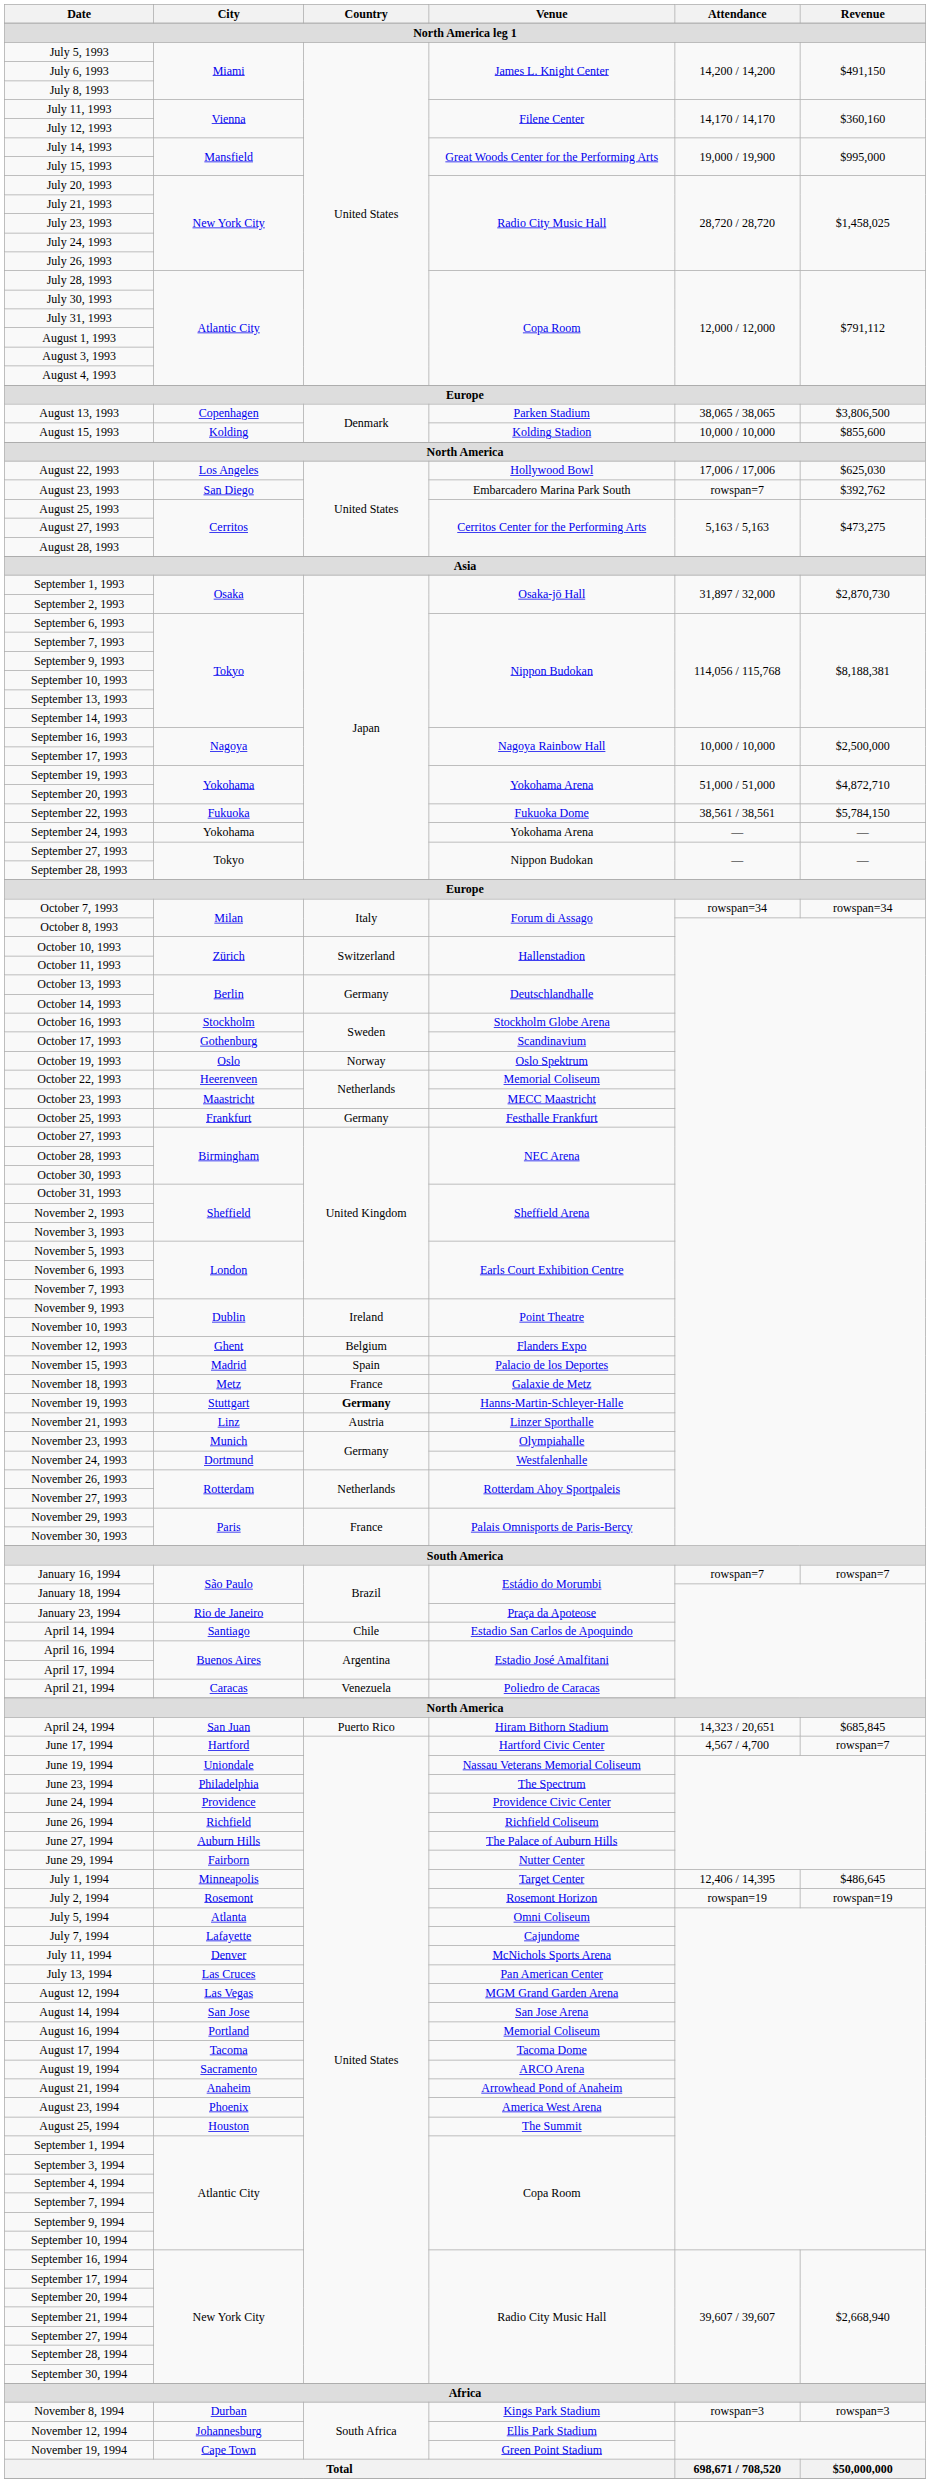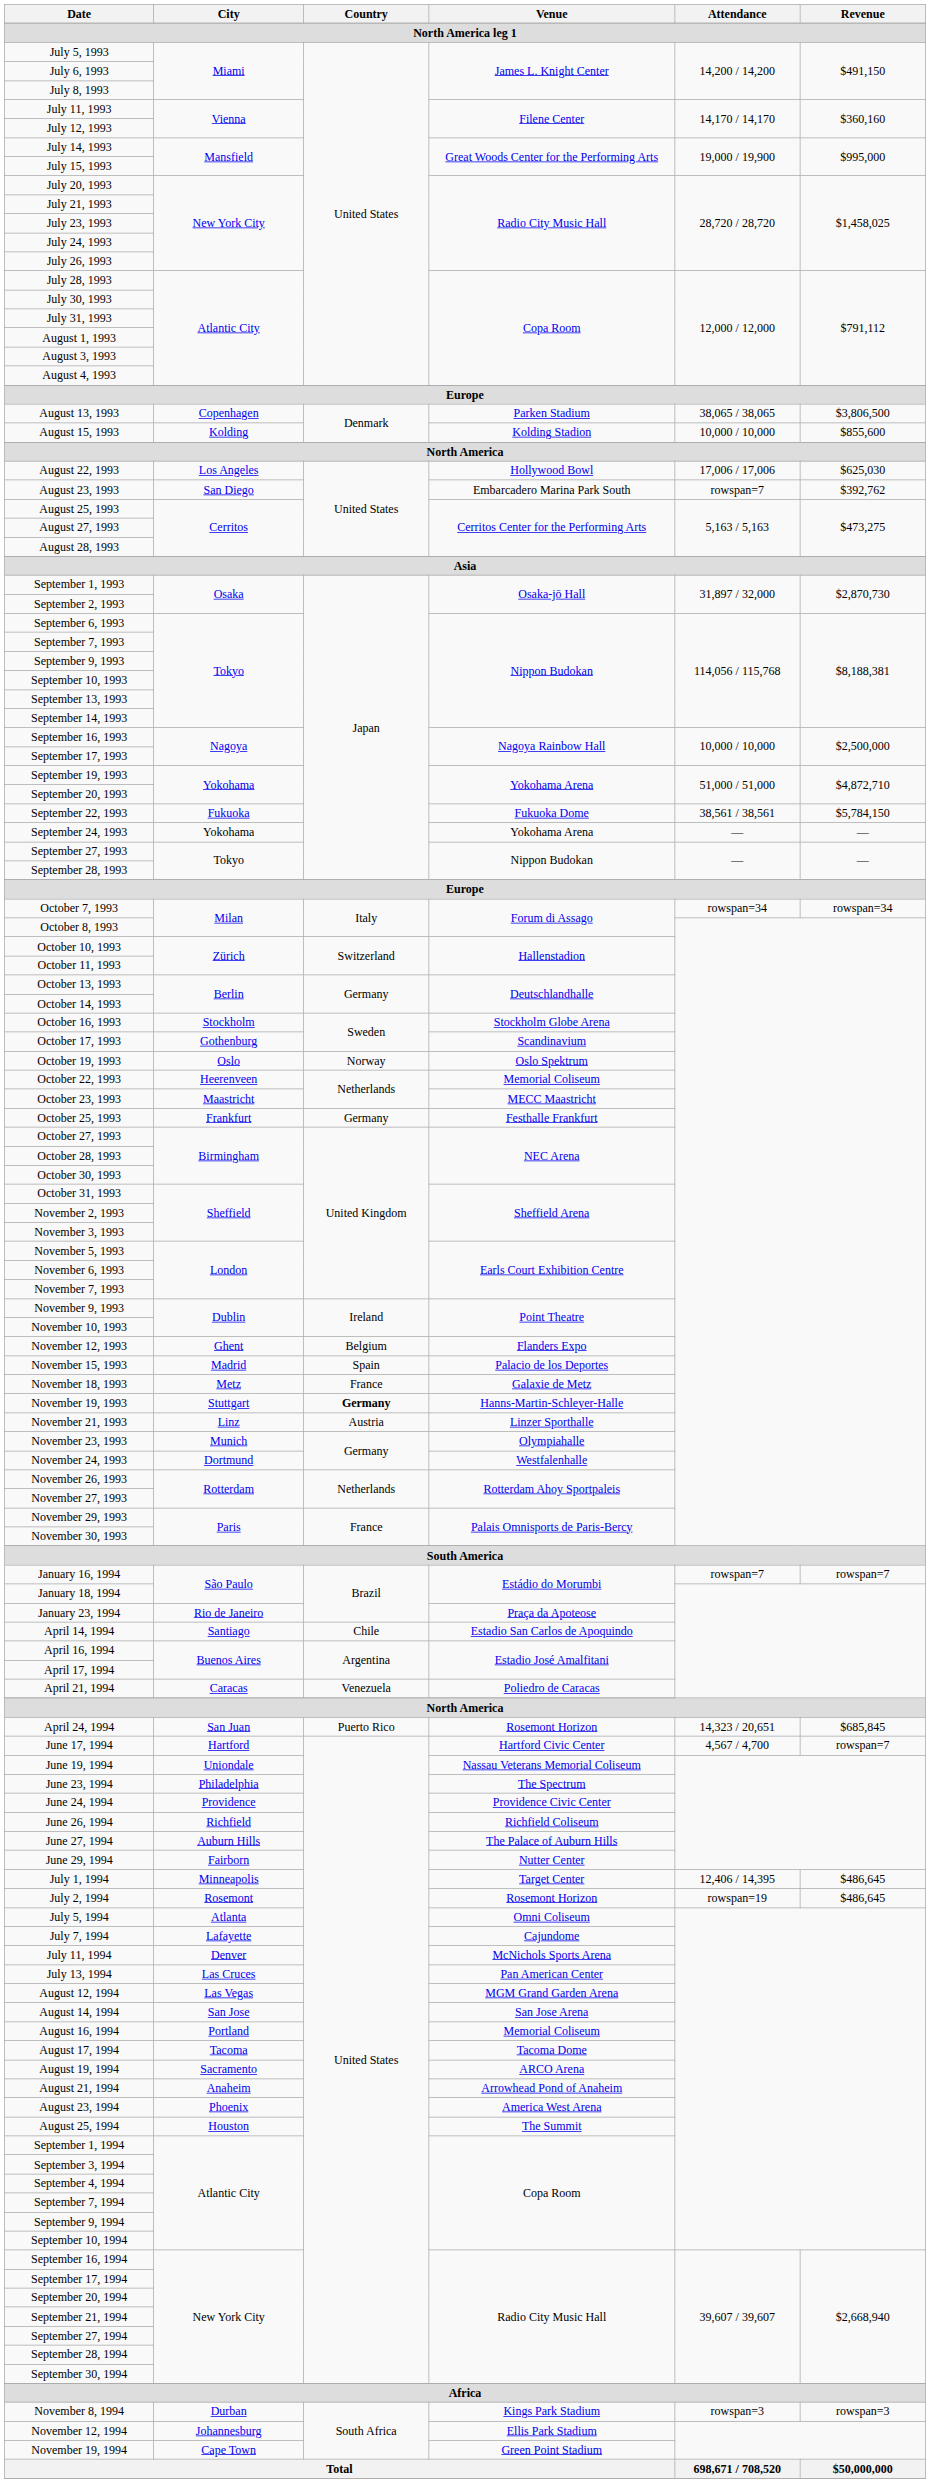April 24, 1994 | Venue: Hiram Bithorn Stadium -> Rosemont Horizon
July 2, 1994 | Revenue: rowspan=19 -> $486,645
